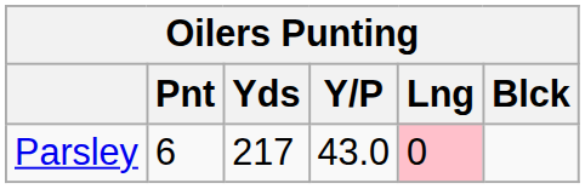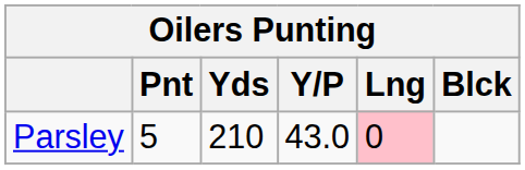Parsley | Pnt: 6 -> 5
Parsley | Yds: 217 -> 210
